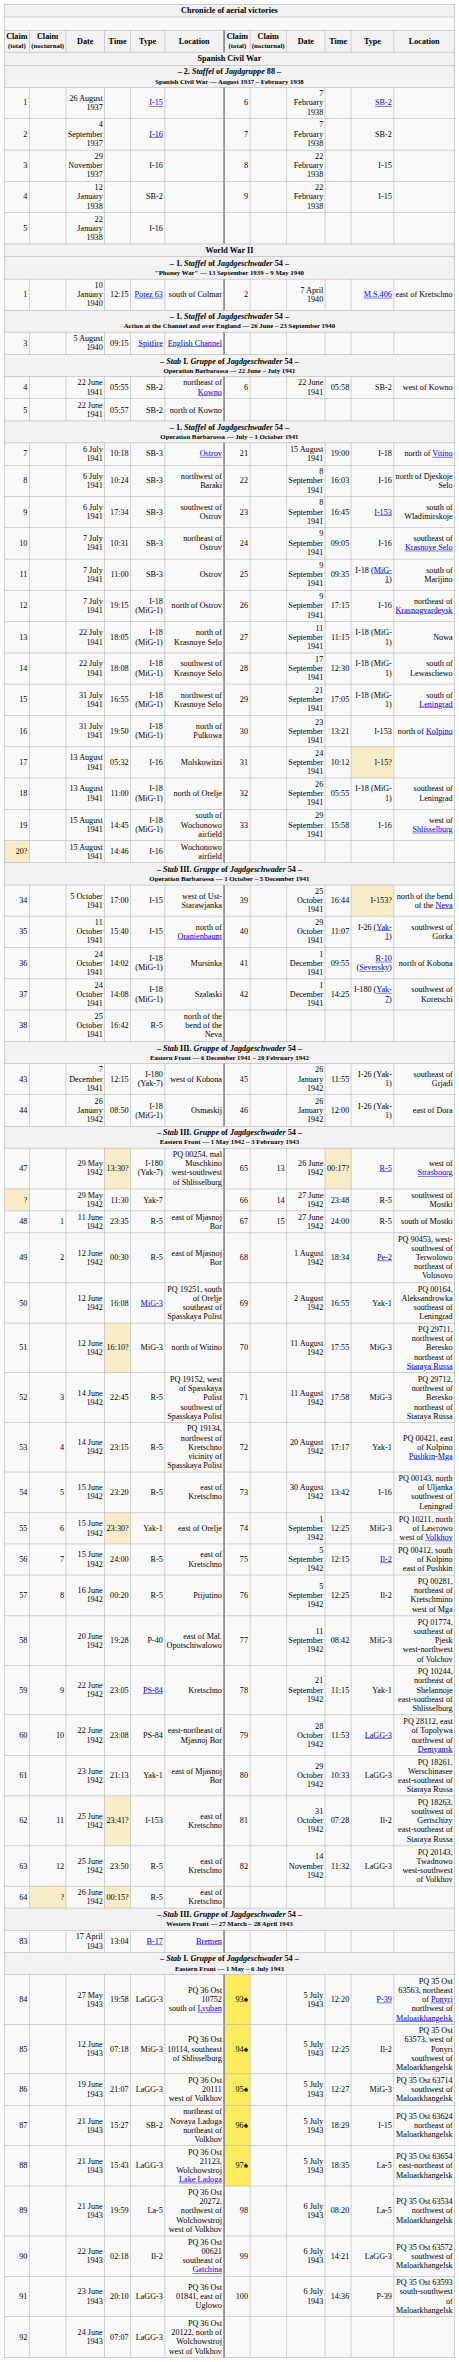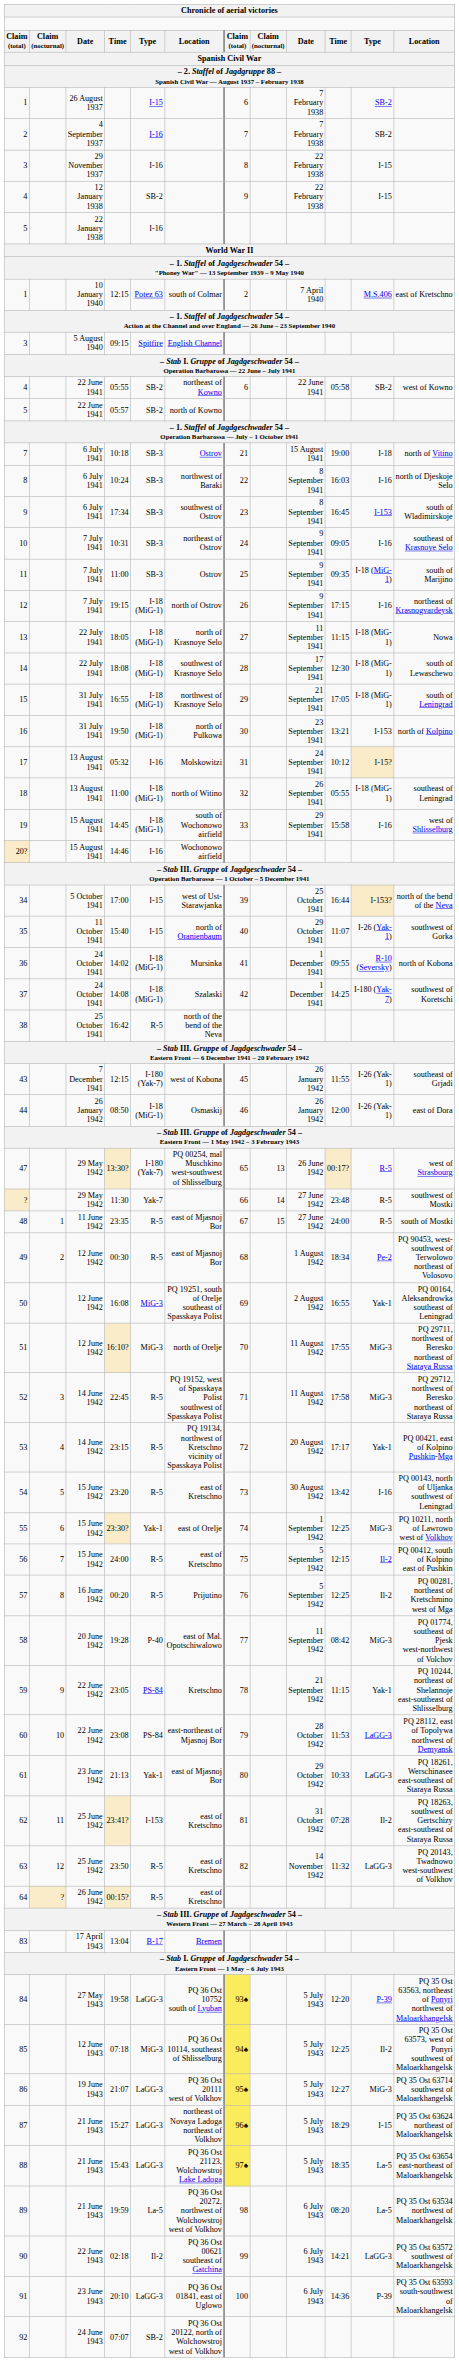18 | column 6: north of Orelje -> north of Witino
51 | column 6: north of Witino -> north of Orelje
87 | column 5: SB-2 -> LaGG-3
92 | column 5: LaGG-3 -> SB-2
